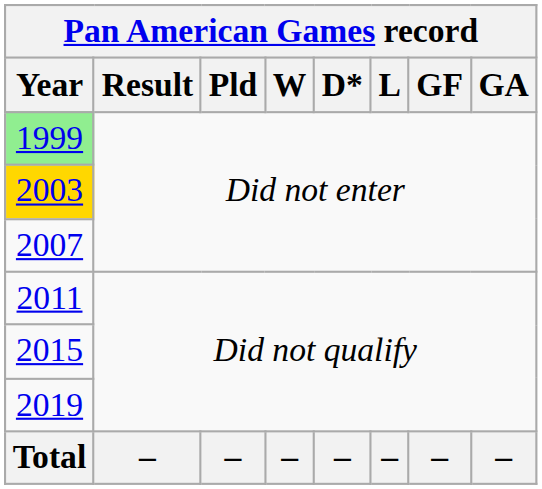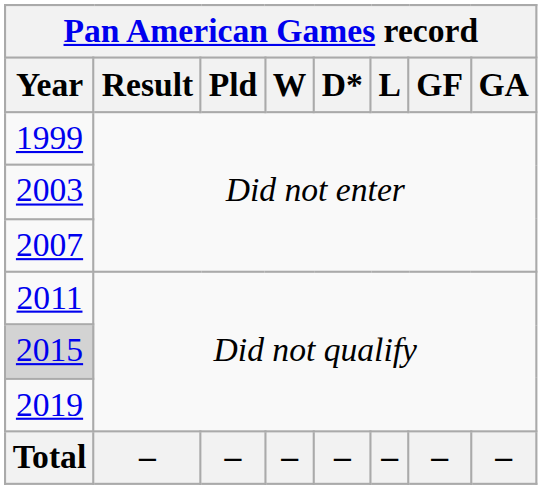1999 | Year: lightgreen background -> no background
2003 | Year: gold background -> no background
2015 | Year: no background -> lightgrey background
